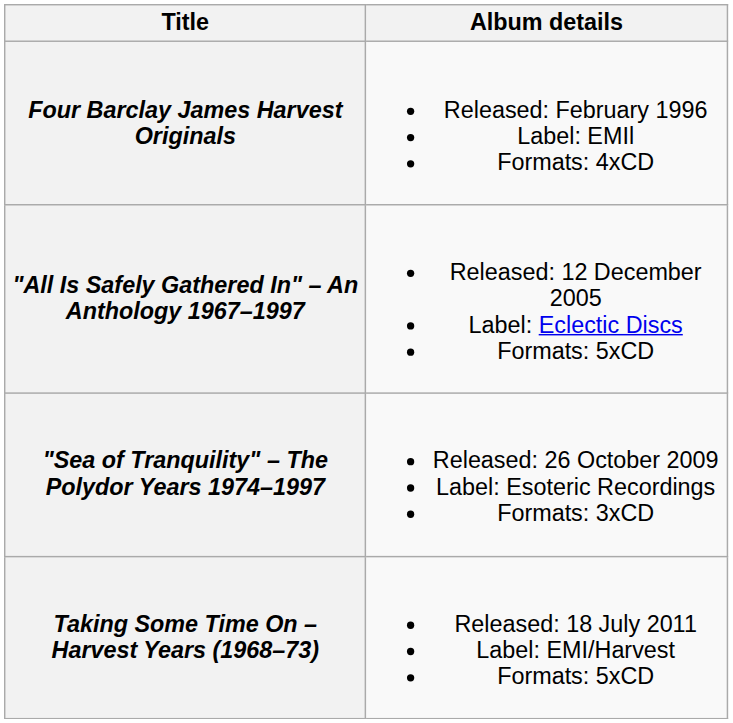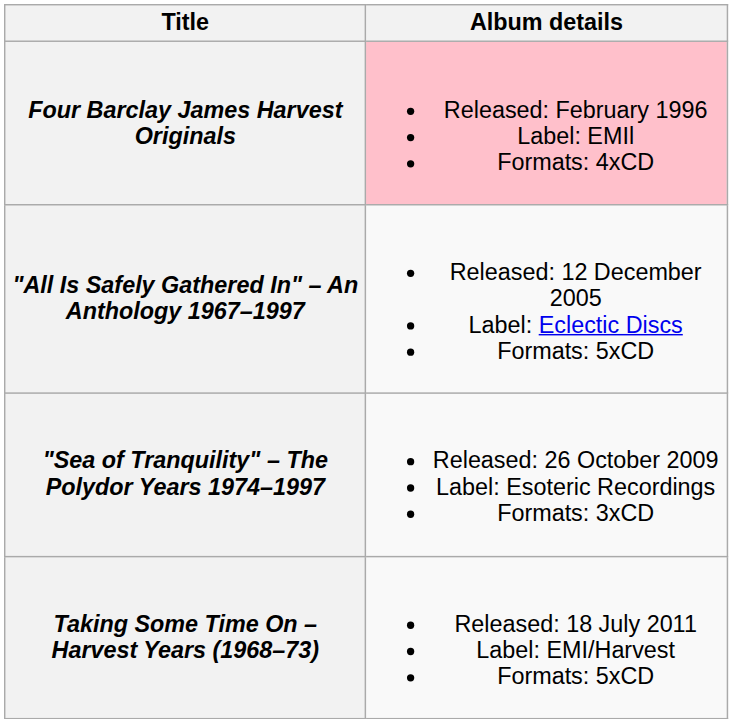Four Barclay James Harvest Originals | Album details: no background -> pink background
